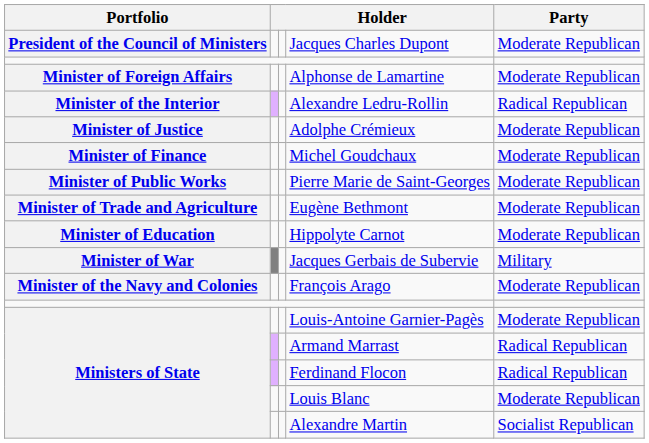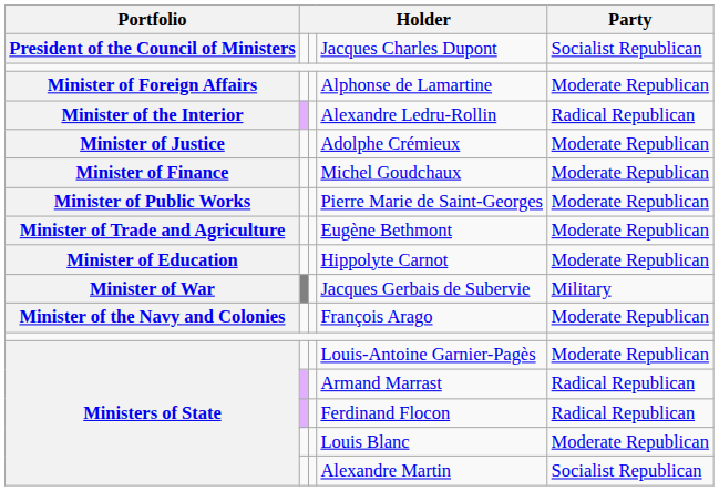Jacques Charles Dupont | Party: Moderate Republican -> Socialist Republican
